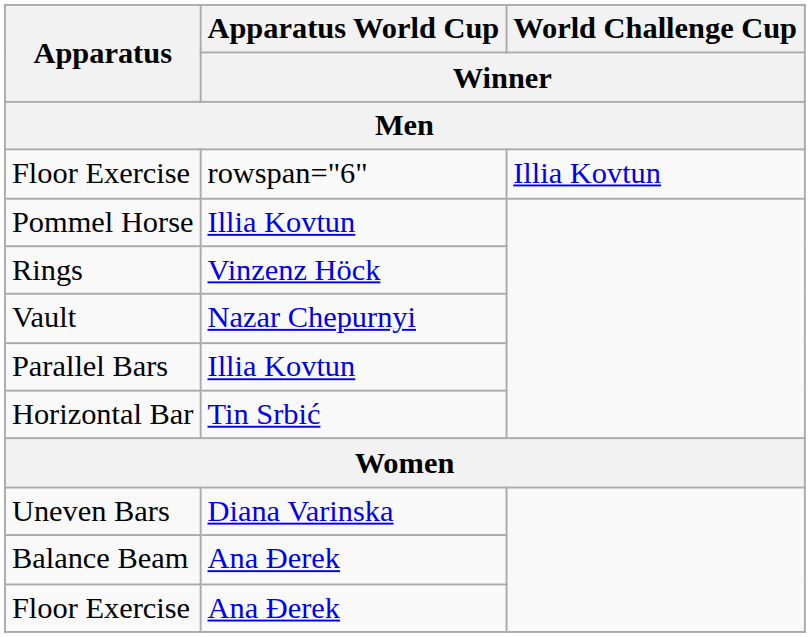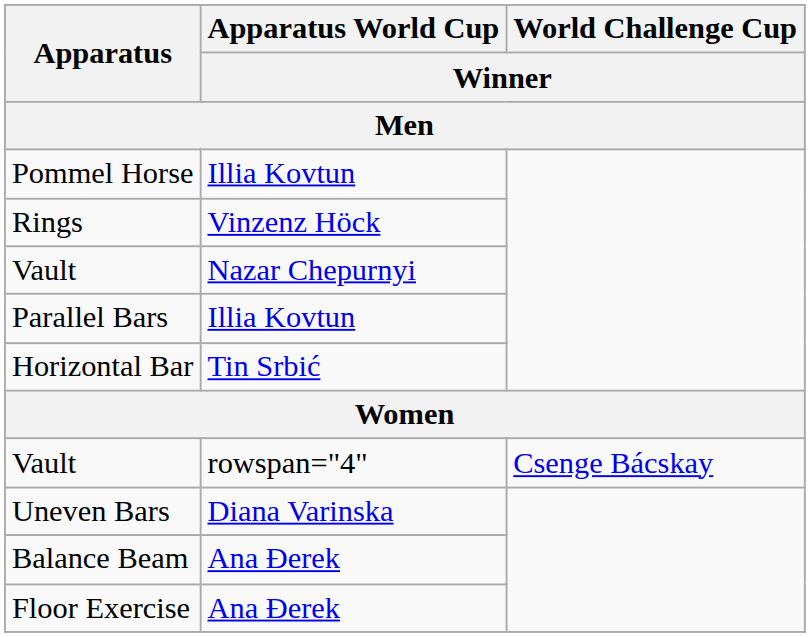- row: Floor Exercise | rowspan="6" | Illia Kovtun
+ row: Vault | rowspan="4" | Csenge Bácskay
